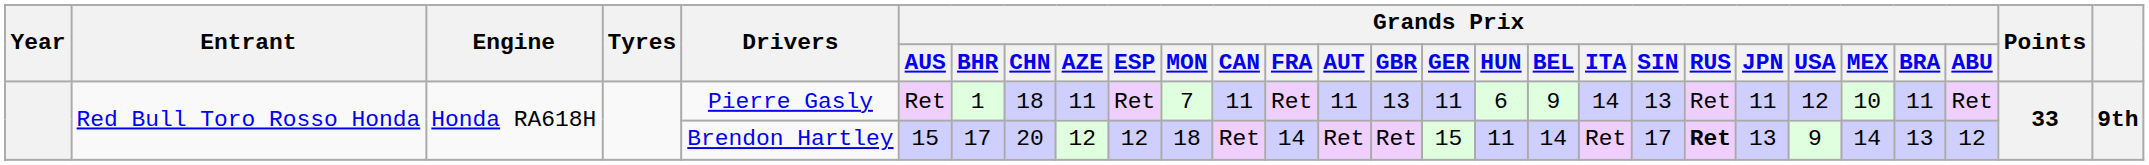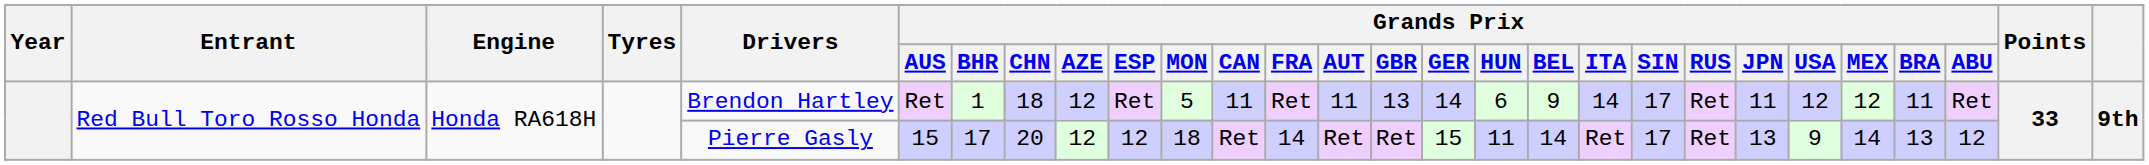row 3 | Drivers: Pierre Gasly -> Brendon Hartley
row 3 | Grands Prix / AZE: 11 -> 12
row 3 | Grands Prix / MON: 7 -> 5
row 3 | Grands Prix / GER: 11 -> 14
row 3 | Grands Prix / SIN: 13 -> 17
row 3 | Grands Prix / MEX: 10 -> 12
row 4 | Drivers: Brendon Hartley -> Pierre Gasly
row 4 | Grands Prix / RUS: bold -> normal
